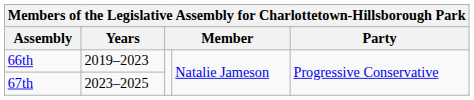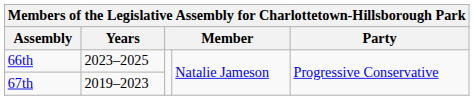66th | Years: 2019–2023 -> 2023–2025
67th | Years: 2023–2025 -> 2019–2023
